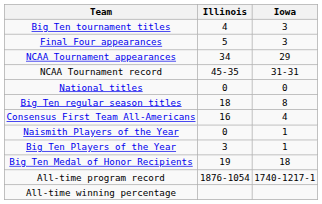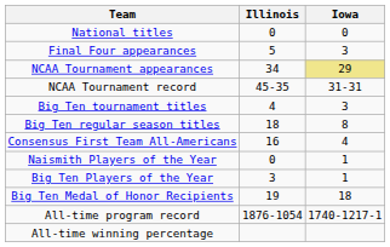rows swapped: National titles <-> Big Ten tournament titles
NCAA Tournament appearances | Iowa: no background -> khaki background
